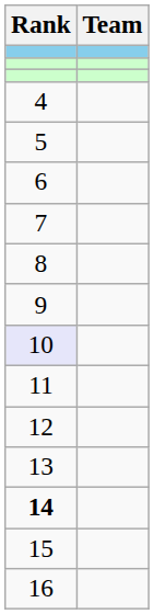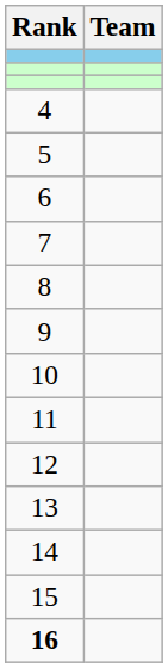row 11 | Rank: lavender background -> no background
row 15 | Rank: bold -> normal
row 17 | Rank: normal -> bold
